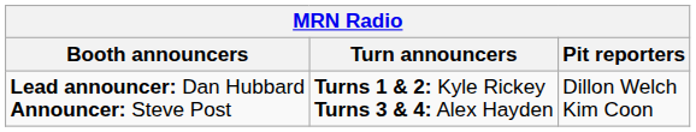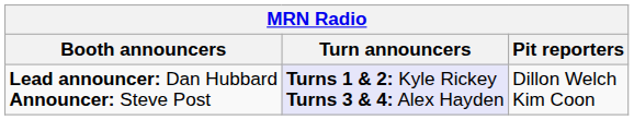Lead announcer: Dan Hubbard Announcer: Steve Post | Turn announcers: no background -> lavender background
